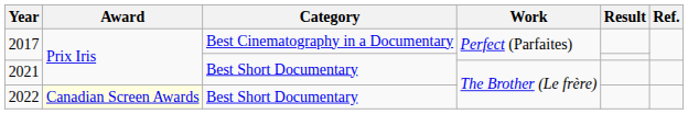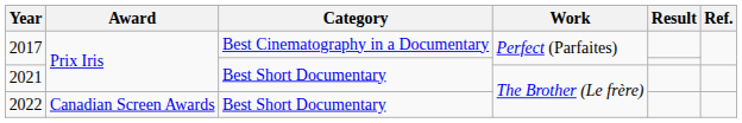2022 | Award: lightyellow background -> no background
